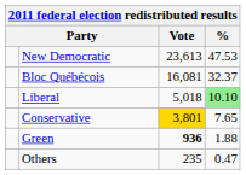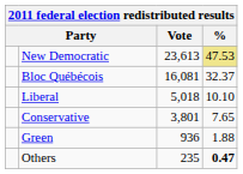New Democratic | %: no background -> khaki background
Liberal | %: lightgreen background -> no background
Conservative | Vote: gold background -> no background
Green | Vote: bold -> normal
Others | %: normal -> bold
